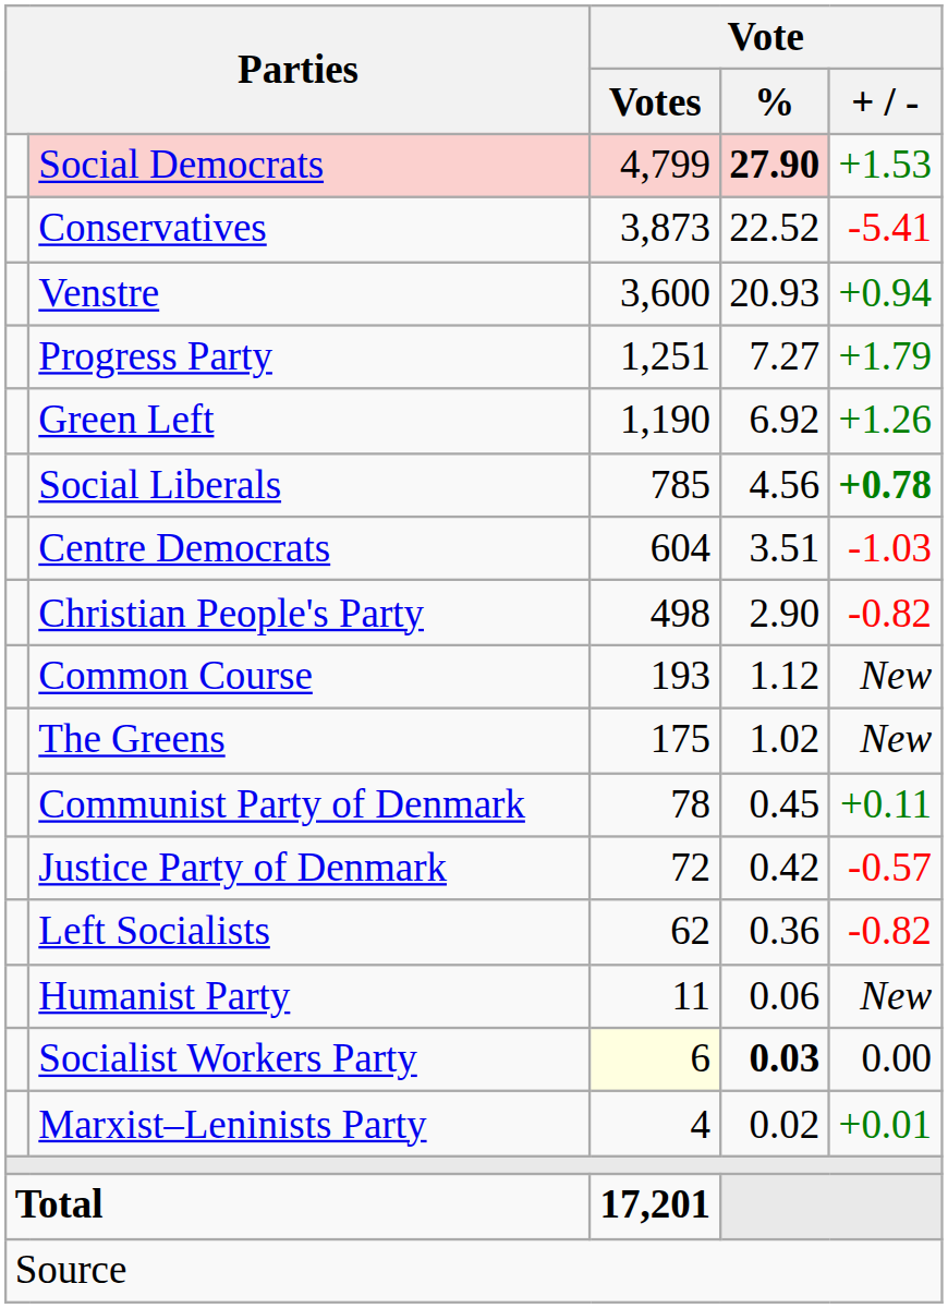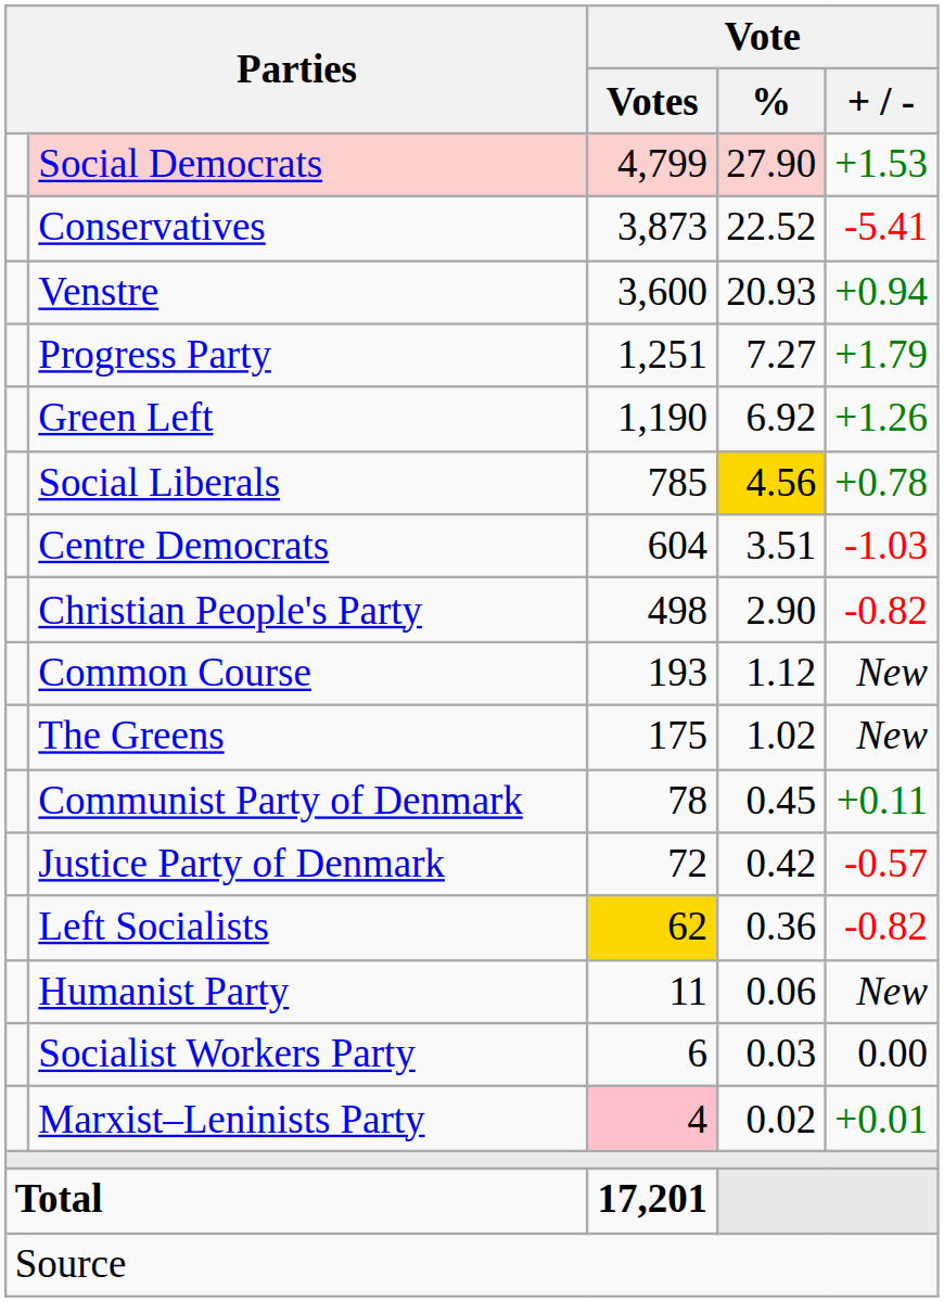Social Democrats | Vote / %: bold -> normal
Social Liberals | Vote / %: no background -> gold background
Social Liberals | Vote / + / -: bold -> normal
Left Socialists | Vote / Votes: no background -> gold background
Socialist Workers Party | Vote / Votes: lightyellow background -> no background
Socialist Workers Party | Vote / %: bold -> normal
Marxist–Leninists Party | Vote / Votes: no background -> pink background
